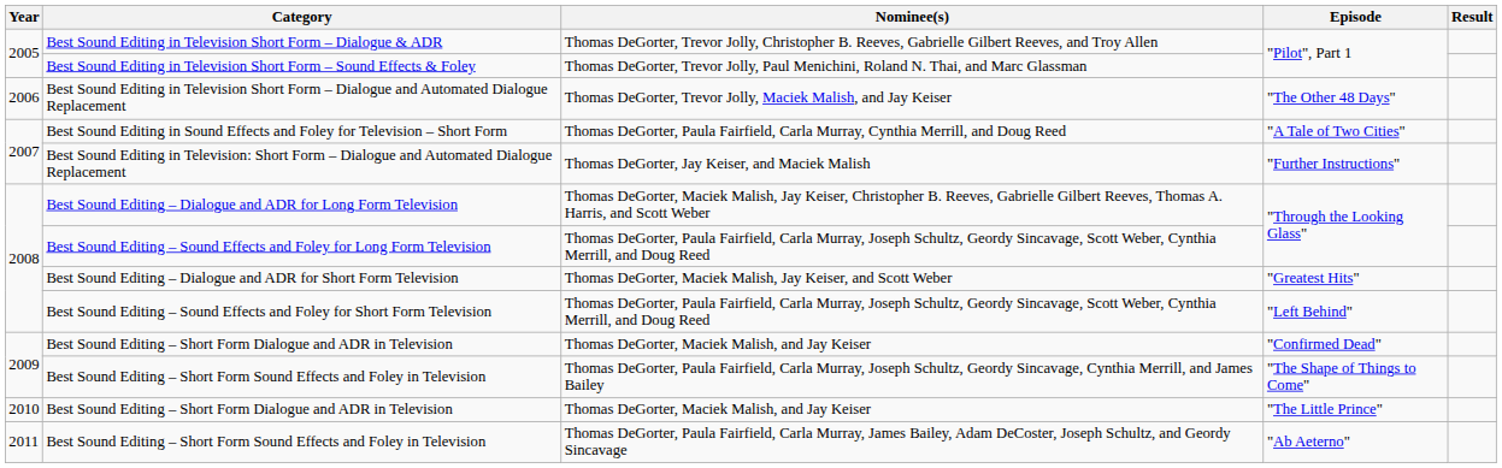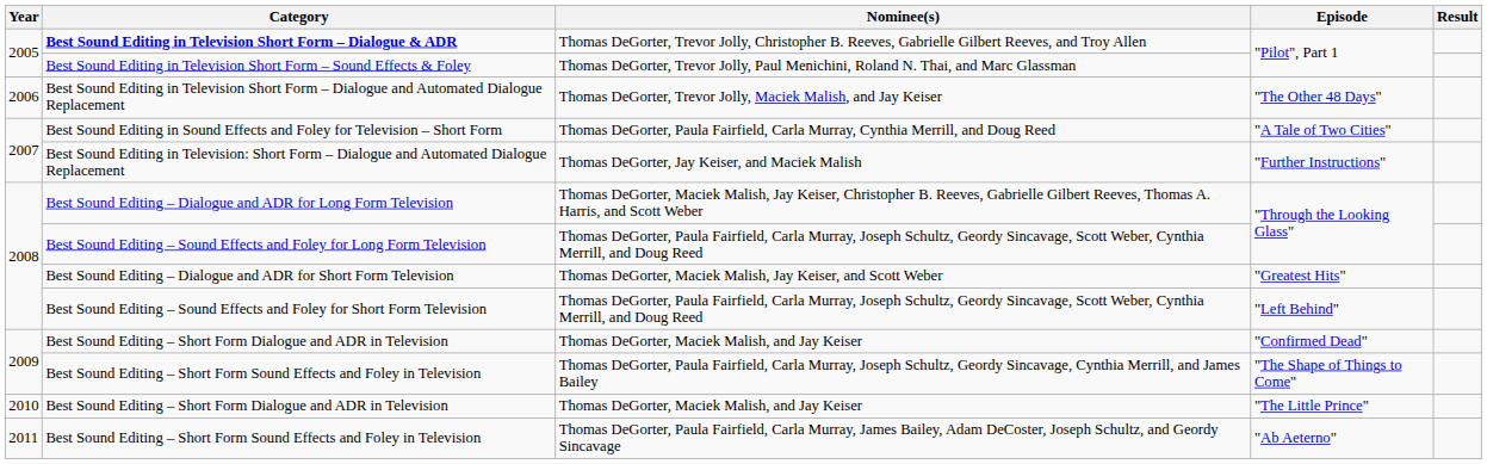Best Sound Editing in Television Short Form – Dialogue & ADR | Category: normal -> bold
